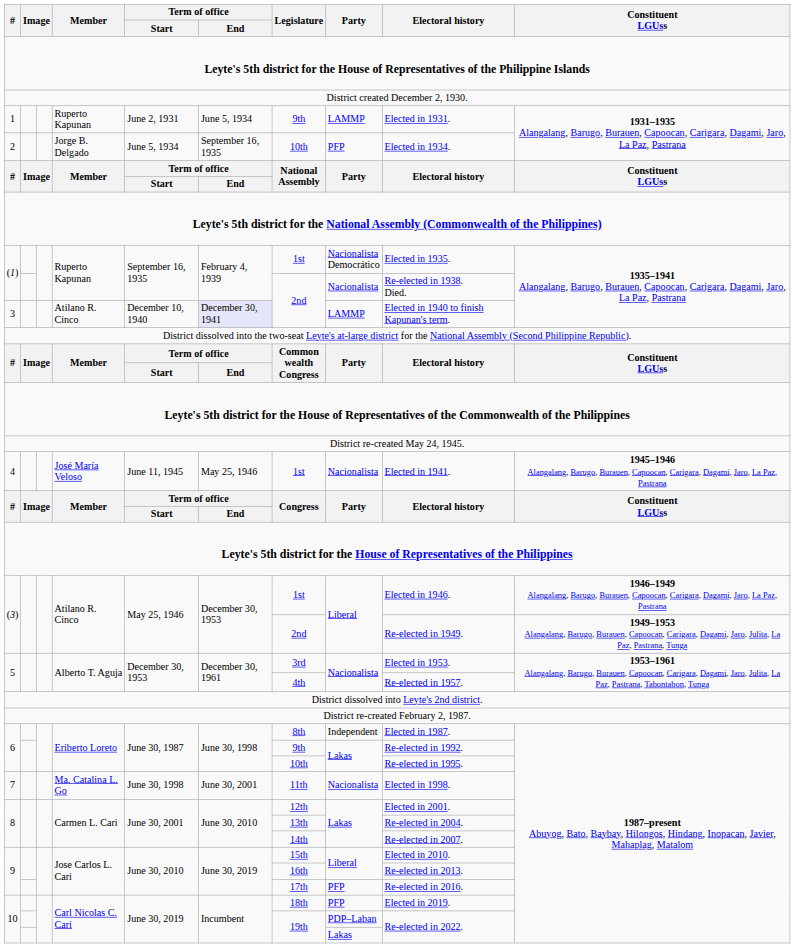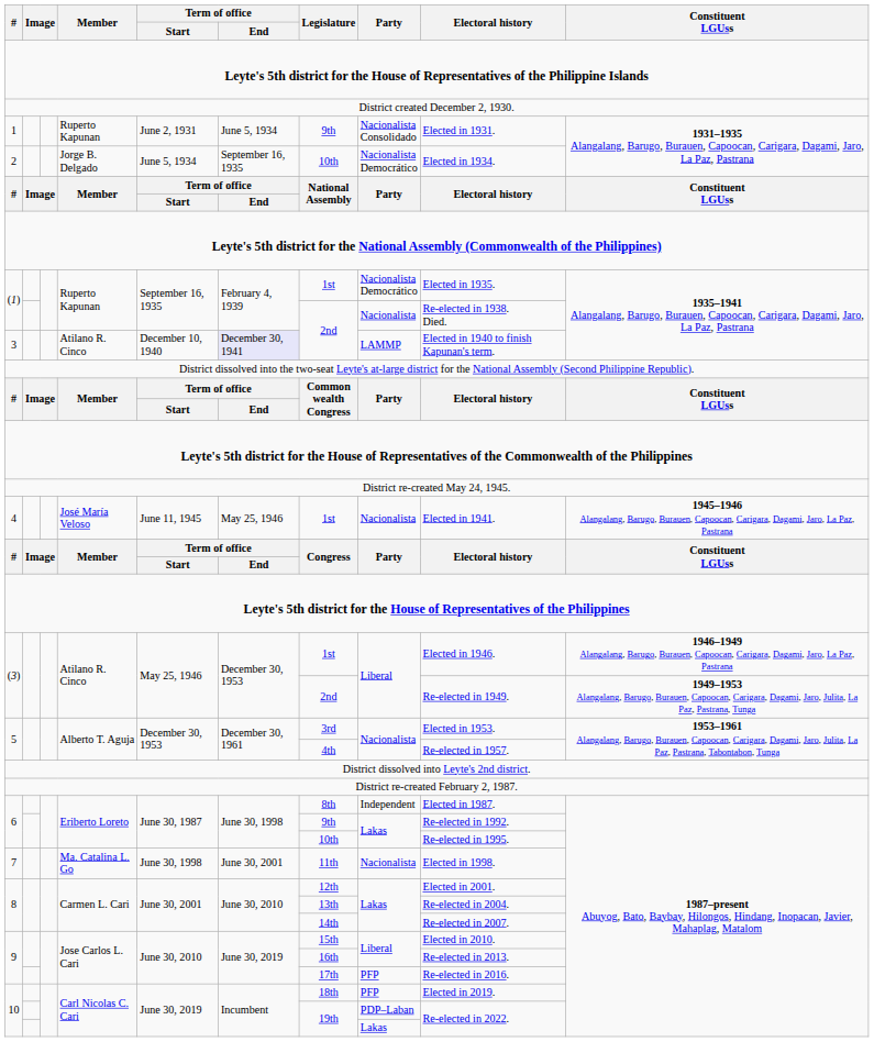1 | Party: LAMMP -> Nacionalista Consolidado
2 | Party: PFP -> Nacionalista Democrático
